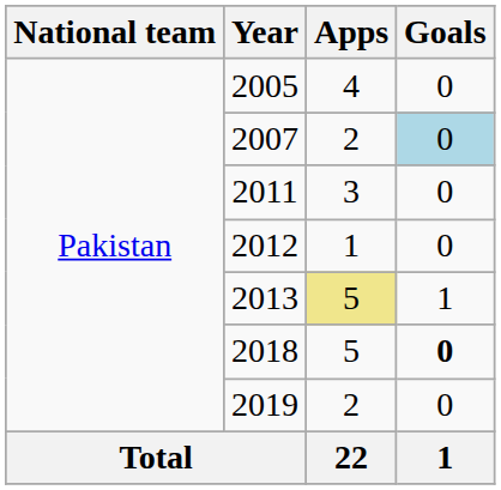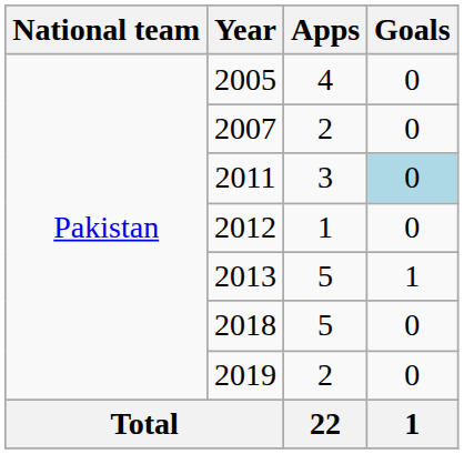2007 | Goals: lightblue background -> no background
2011 | Goals: no background -> lightblue background
2013 | Apps: khaki background -> no background
2018 | Goals: bold -> normal
